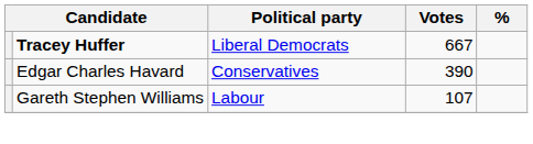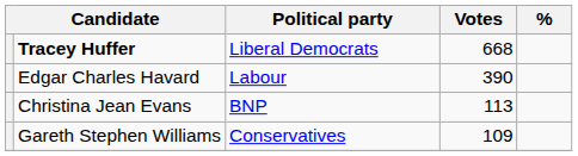Tracey Huffer | Votes: 667 -> 668
Edgar Charles Havard | Political party: Conservatives -> Labour
+ row: Christina Jean Evans | BNP | 113
Gareth Stephen Williams | Political party: Labour -> Conservatives
Gareth Stephen Williams | Votes: 107 -> 109
